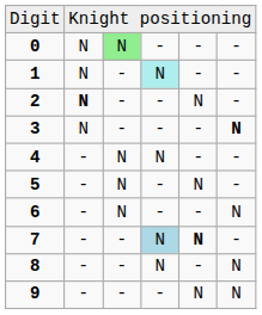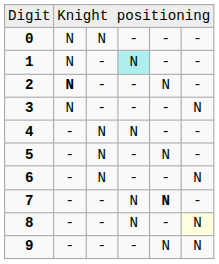0 | column 3: lightgreen background -> no background
3 | column 6: bold -> normal
7 | column 4: lightblue background -> no background
8 | column 6: no background -> lightyellow background
